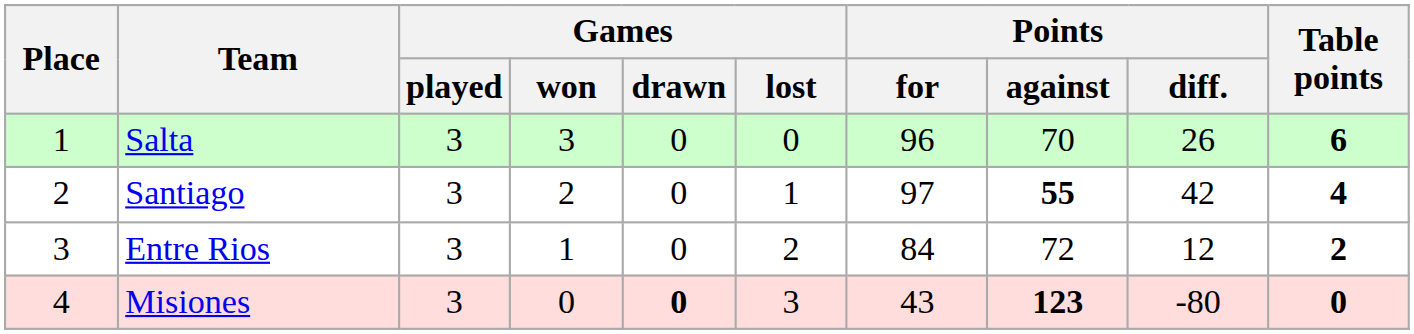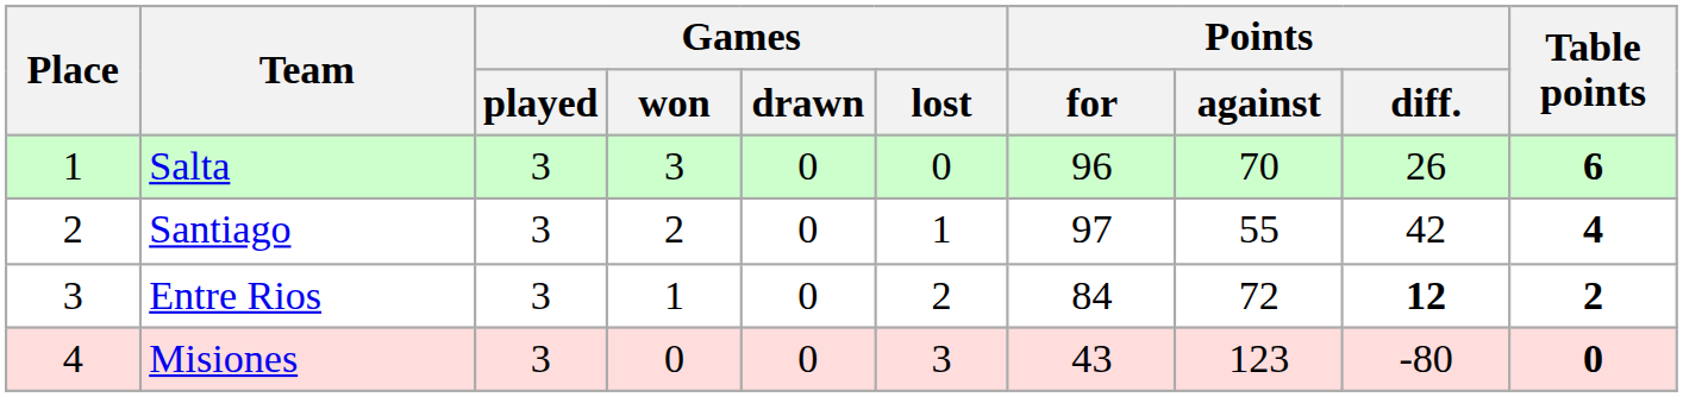Santiago | Points / against: bold -> normal
Entre Rios | Points / diff.: normal -> bold
Misiones | Games / drawn: bold -> normal
Misiones | Points / against: bold -> normal
